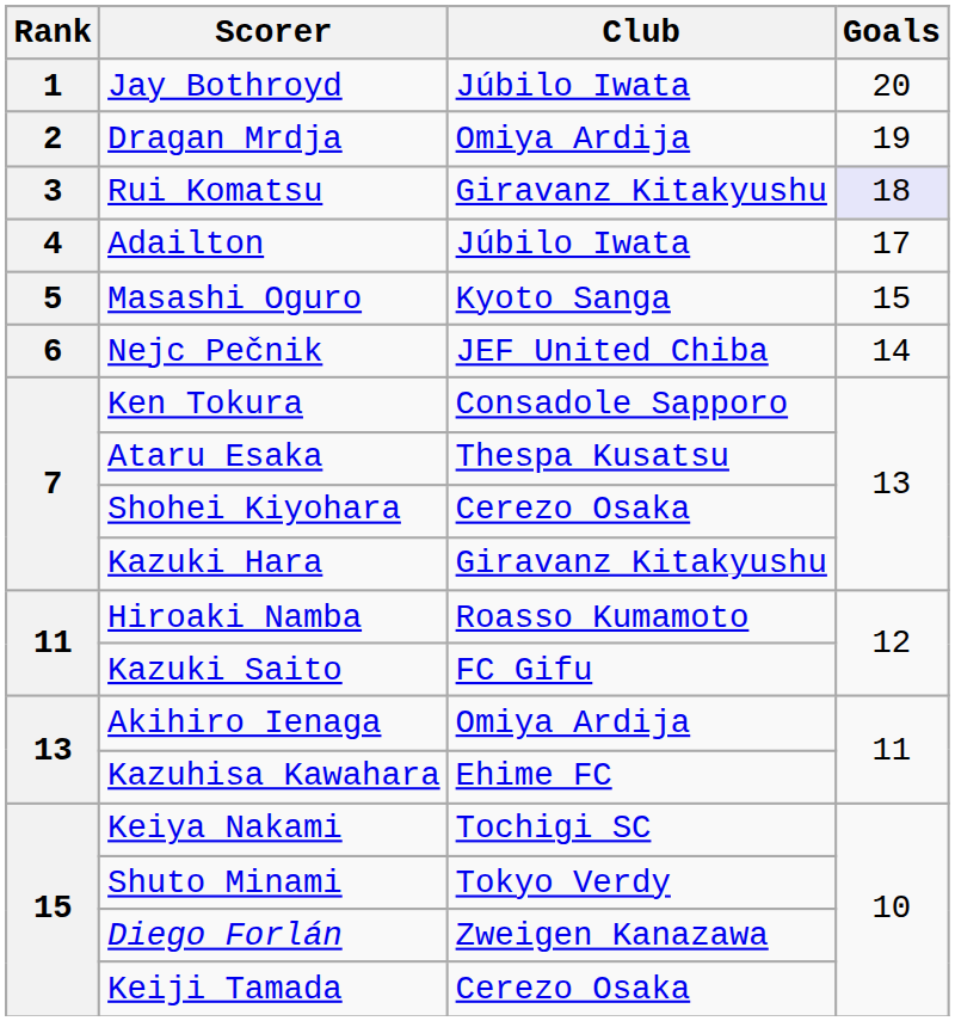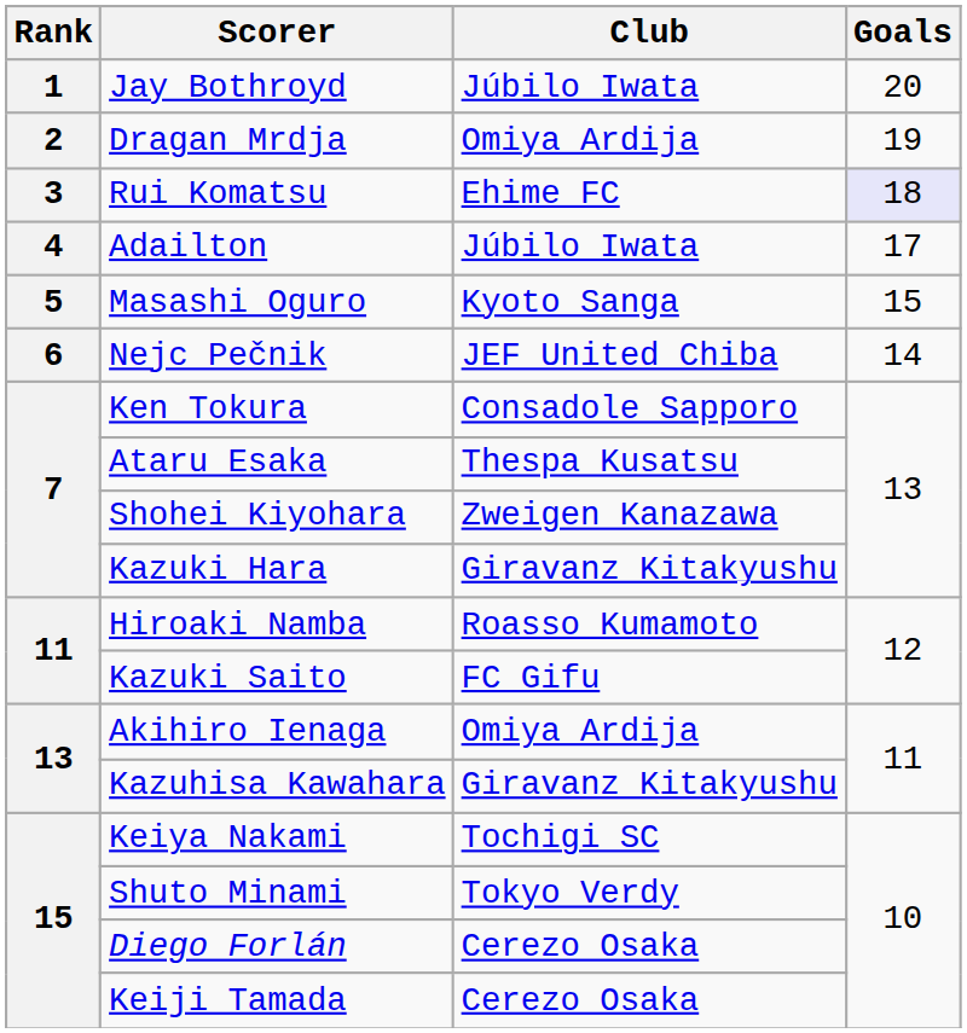Rui Komatsu | Club: Giravanz Kitakyushu -> Ehime FC
Shohei Kiyohara | Club: Cerezo Osaka -> Zweigen Kanazawa
Kazuhisa Kawahara | Club: Ehime FC -> Giravanz Kitakyushu
Diego Forlán | Club: Zweigen Kanazawa -> Cerezo Osaka
